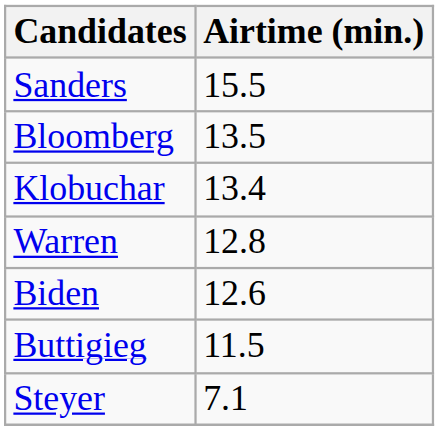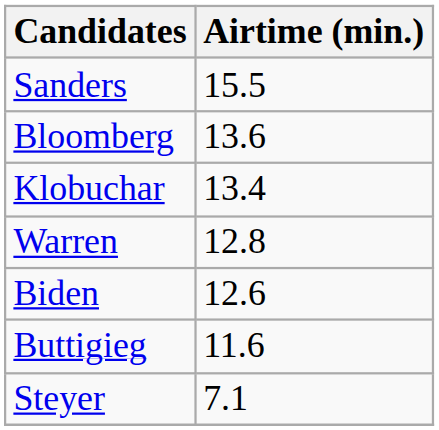Bloomberg | Airtime (min.): 13.5 -> 13.6
Buttigieg | Airtime (min.): 11.5 -> 11.6
